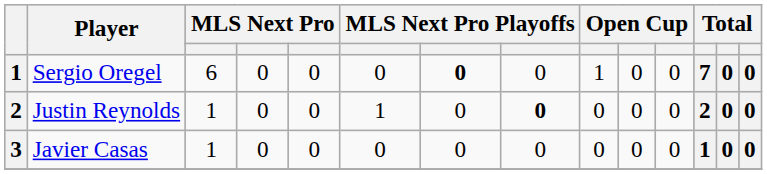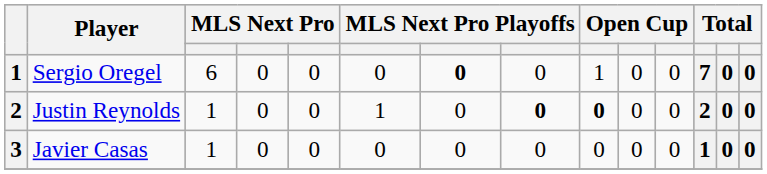Justin Reynolds | column 9: normal -> bold
